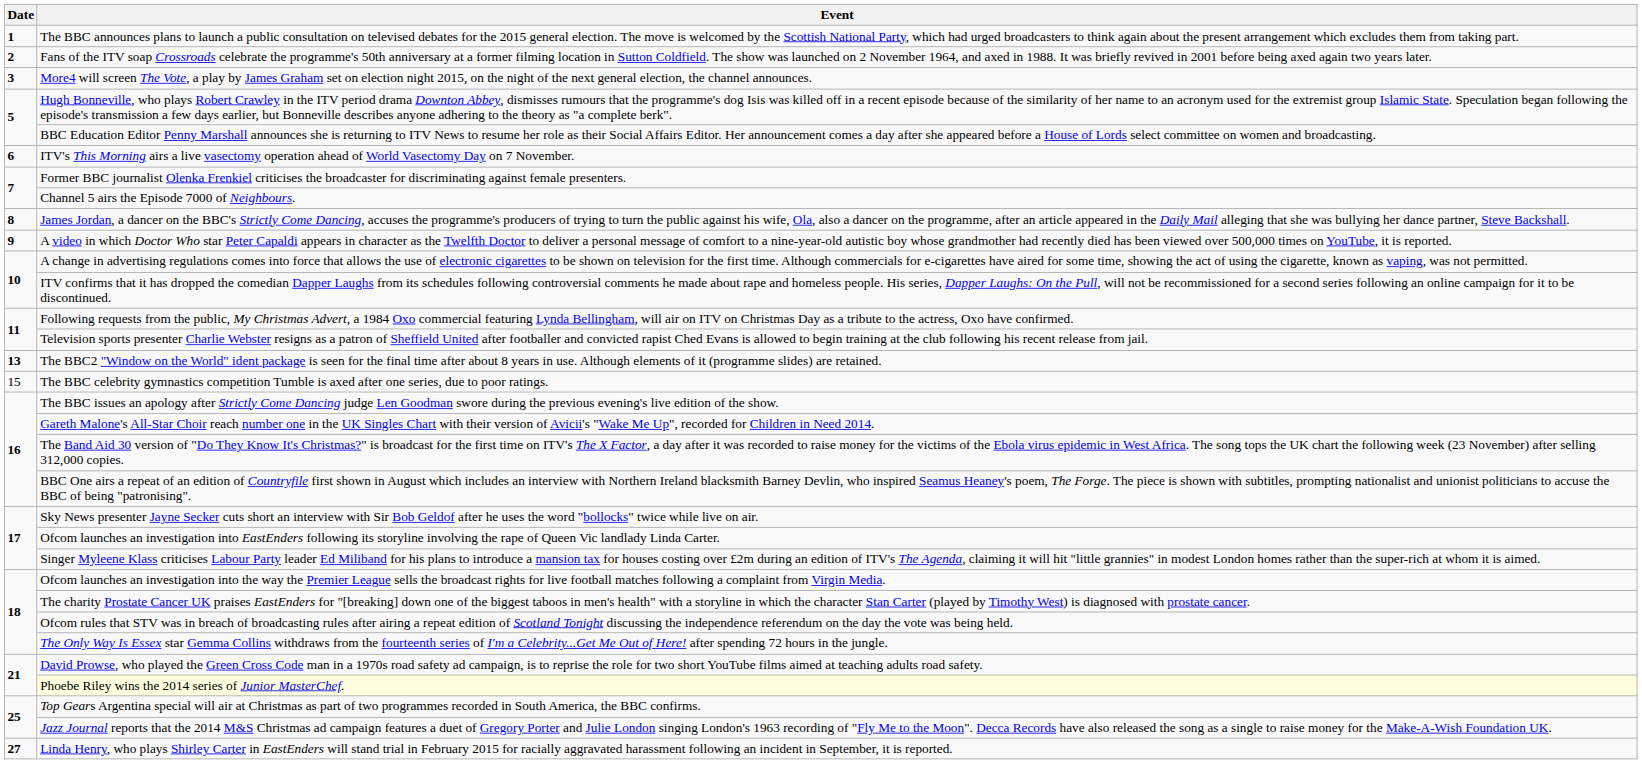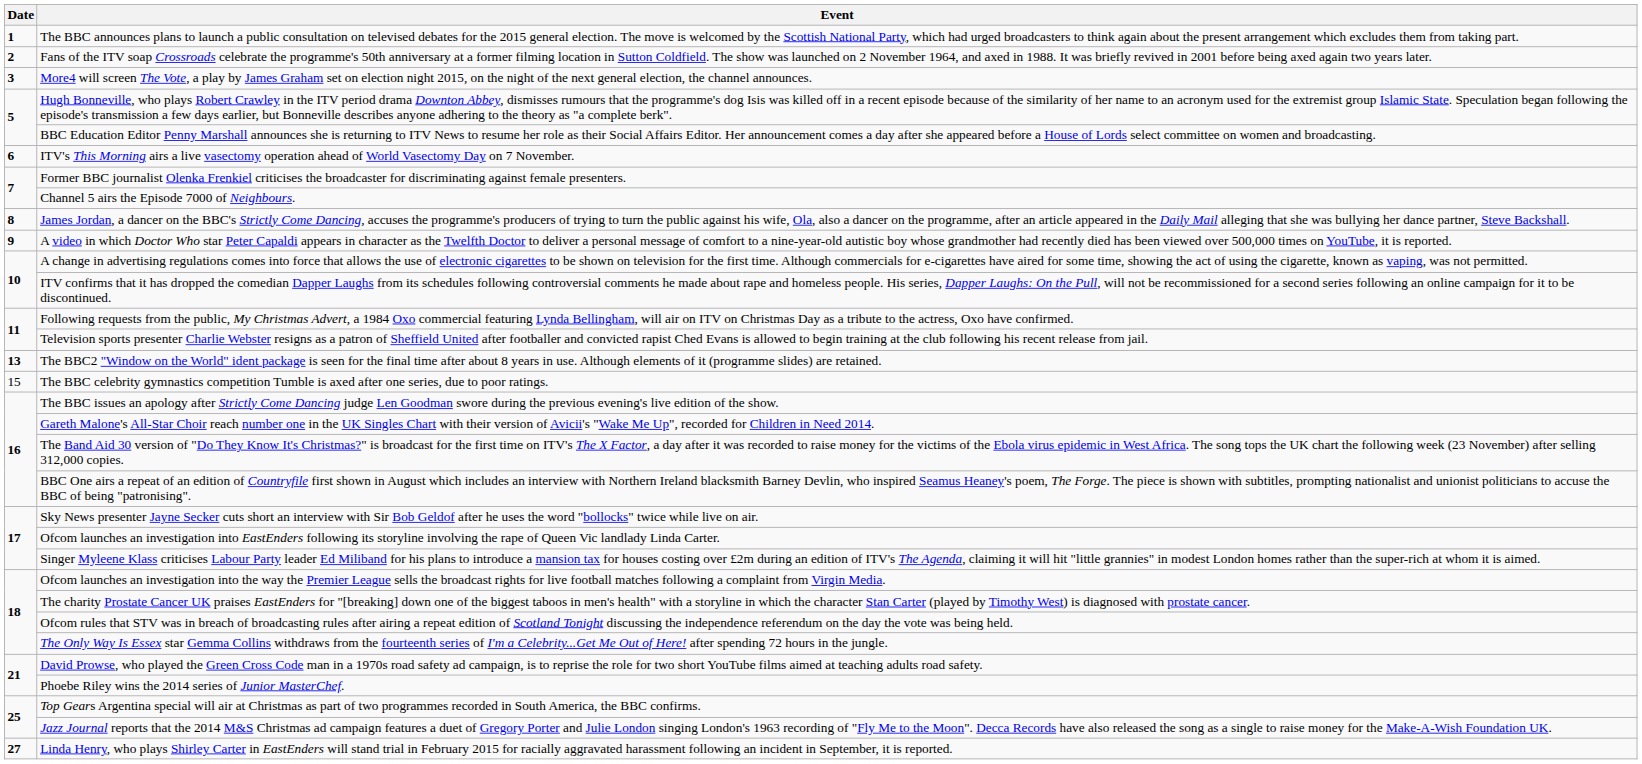Phoebe Riley wins the 2014 series of Junior MasterChef. | Event: lightyellow background -> no background
